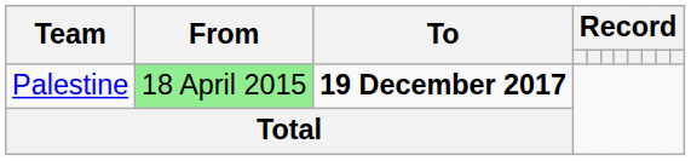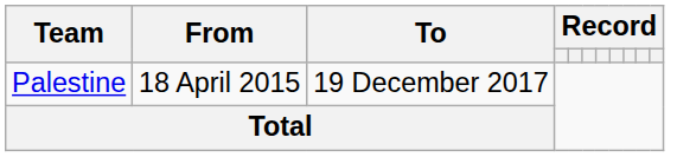Palestine | From: lightgreen background -> no background
Palestine | To: bold -> normal
